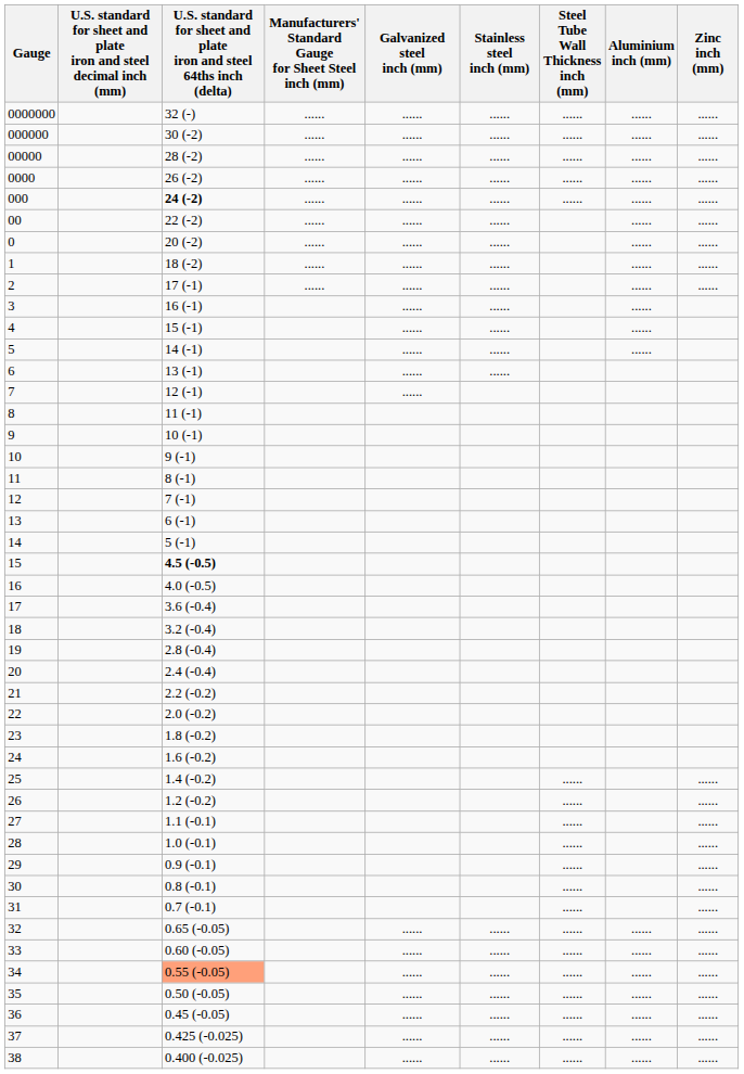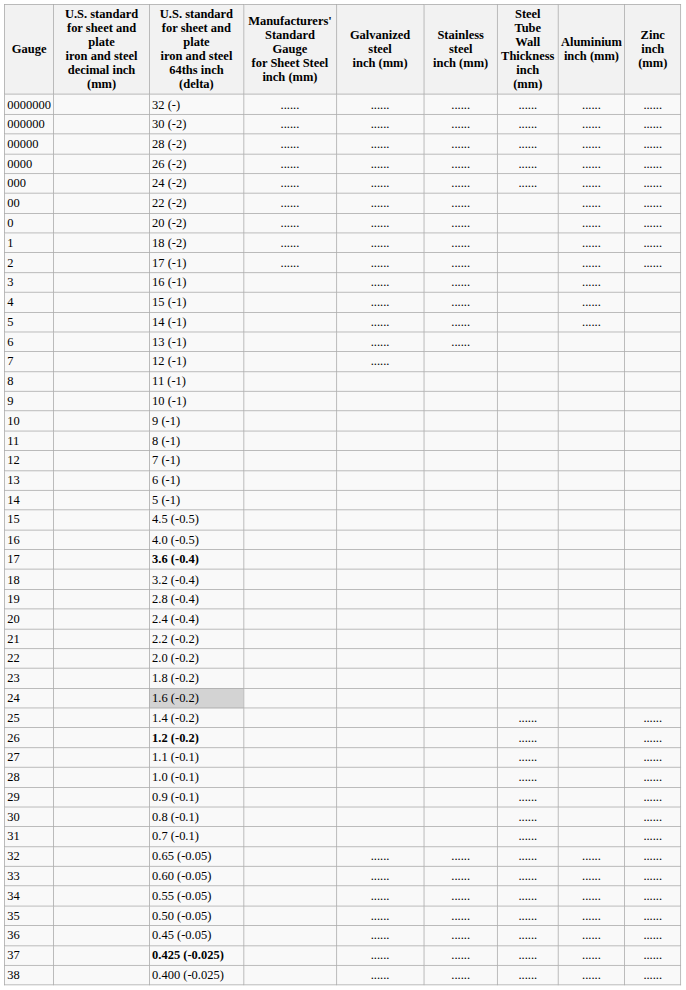000 | column 3: bold -> normal
15 | column 3: bold -> normal
17 | column 3: normal -> bold
24 | column 3: no background -> lightgrey background
26 | column 3: normal -> bold
34 | column 3: lightsalmon background -> no background
37 | column 3: normal -> bold
